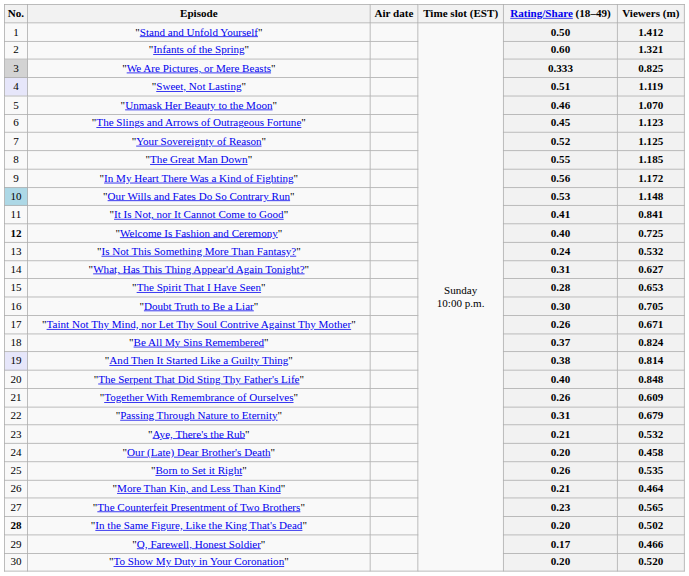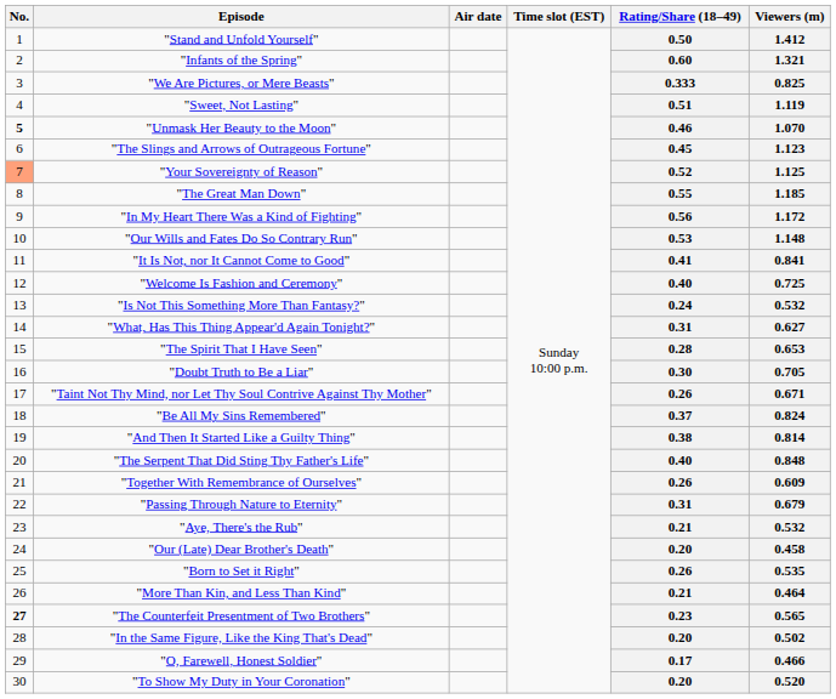"We Are Pictures, or Mere Beasts" | No.: lightgrey background -> no background
"Sweet, Not Lasting" | No.: lavender background -> no background
"Unmask Her Beauty to the Moon" | No.: normal -> bold
"Your Sovereignty of Reason" | No.: no background -> lightsalmon background
"Our Wills and Fates Do So Contrary Run" | No.: lightblue background -> no background
"Welcome Is Fashion and Ceremony" | No.: bold -> normal
"And Then It Started Like a Guilty Thing" | No.: lavender background -> no background
"The Counterfeit Presentment of Two Brothers" | No.: normal -> bold
"In the Same Figure, Like the King That's Dead" | No.: bold -> normal
